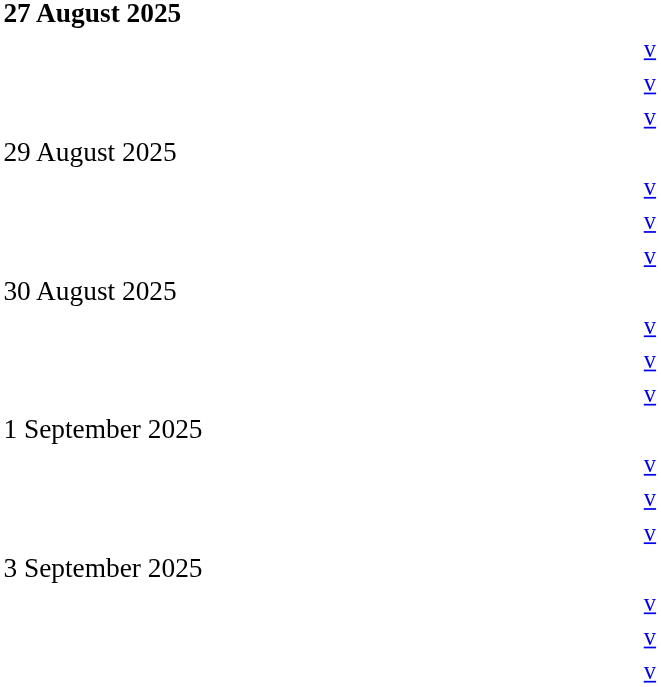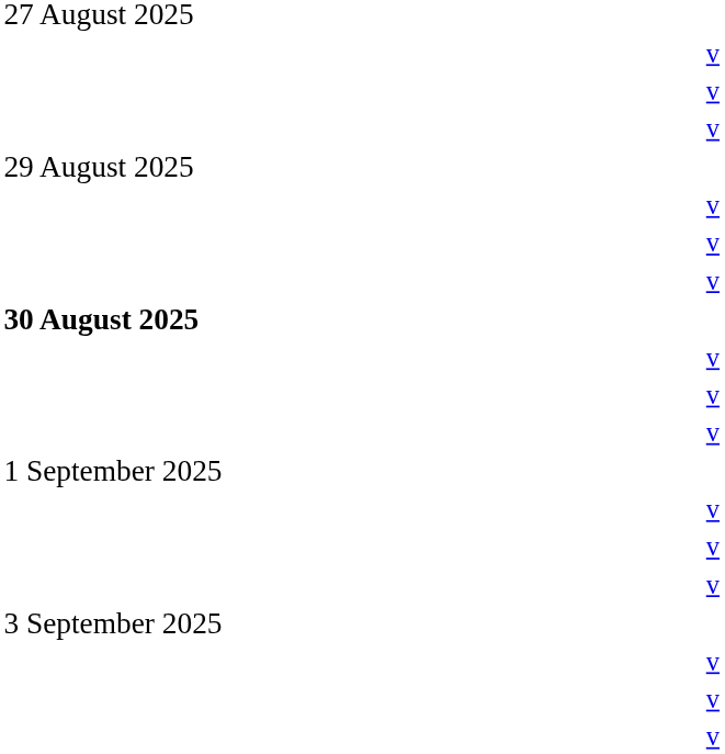27 August 2025 | column 1: bold -> normal
30 August 2025 | column 1: normal -> bold
